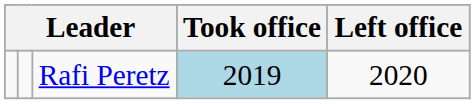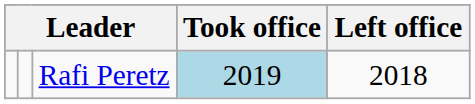Rafi Peretz | Left office: 2020 -> 2018
